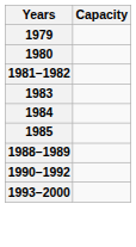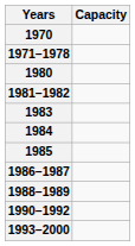+ row: 1970
+ row: 1971–1978
- row: 1979
+ row: 1986–1987
